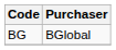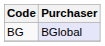BG | Purchaser: no background -> lavender background
